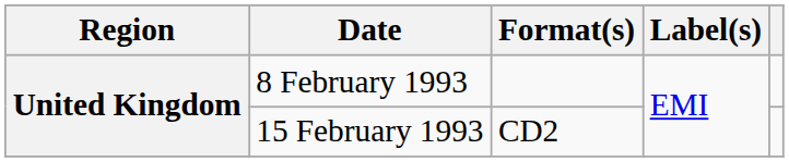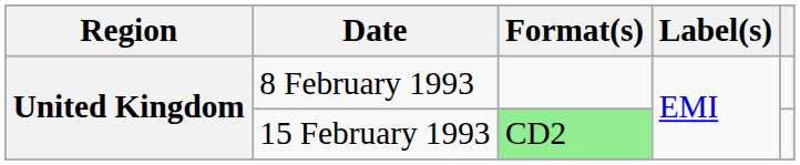15 February 1993 | Format(s): no background -> lightgreen background
